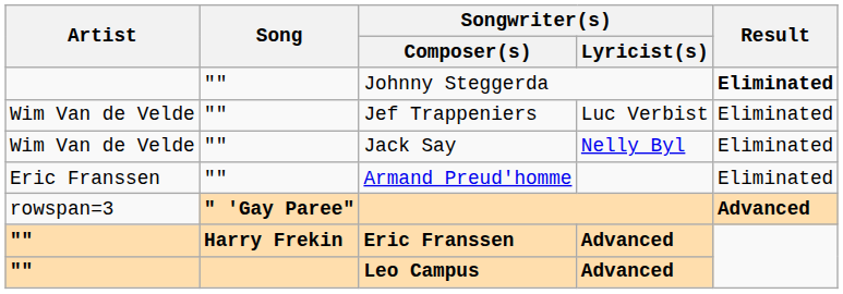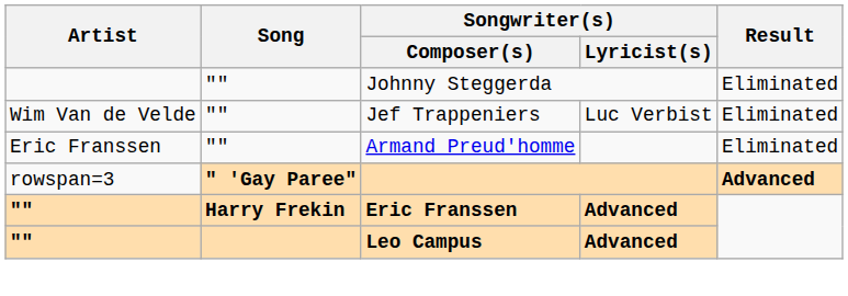Johnny Steggerda | Result: bold -> normal
- row: Wim Van de Velde | "" | Jack Say | Nelly Byl | Eliminated
